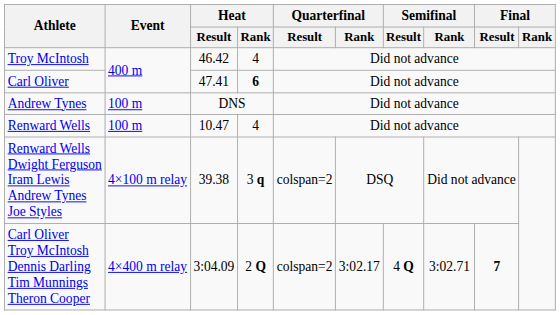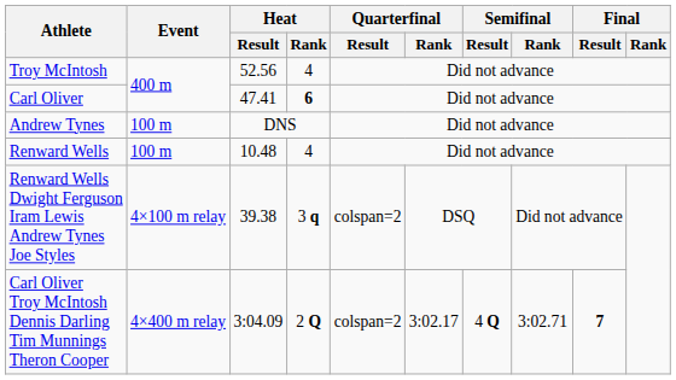Troy McIntosh | Heat / Result: 46.42 -> 52.56
Renward Wells | Heat / Result: 10.47 -> 10.48
